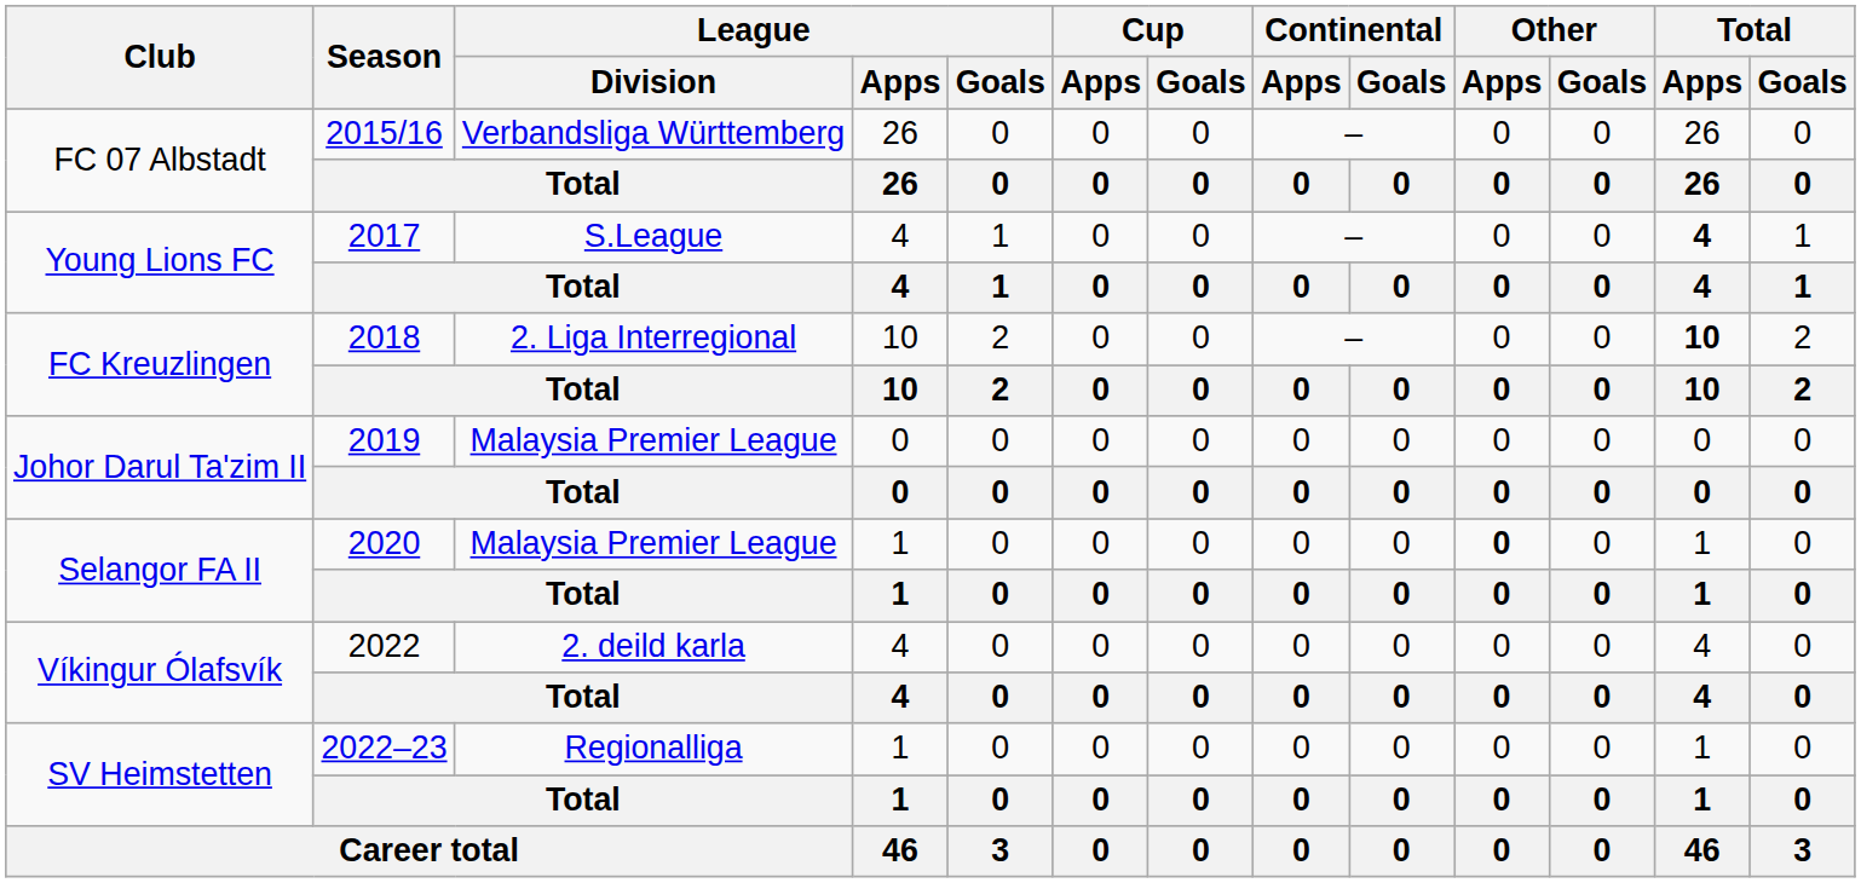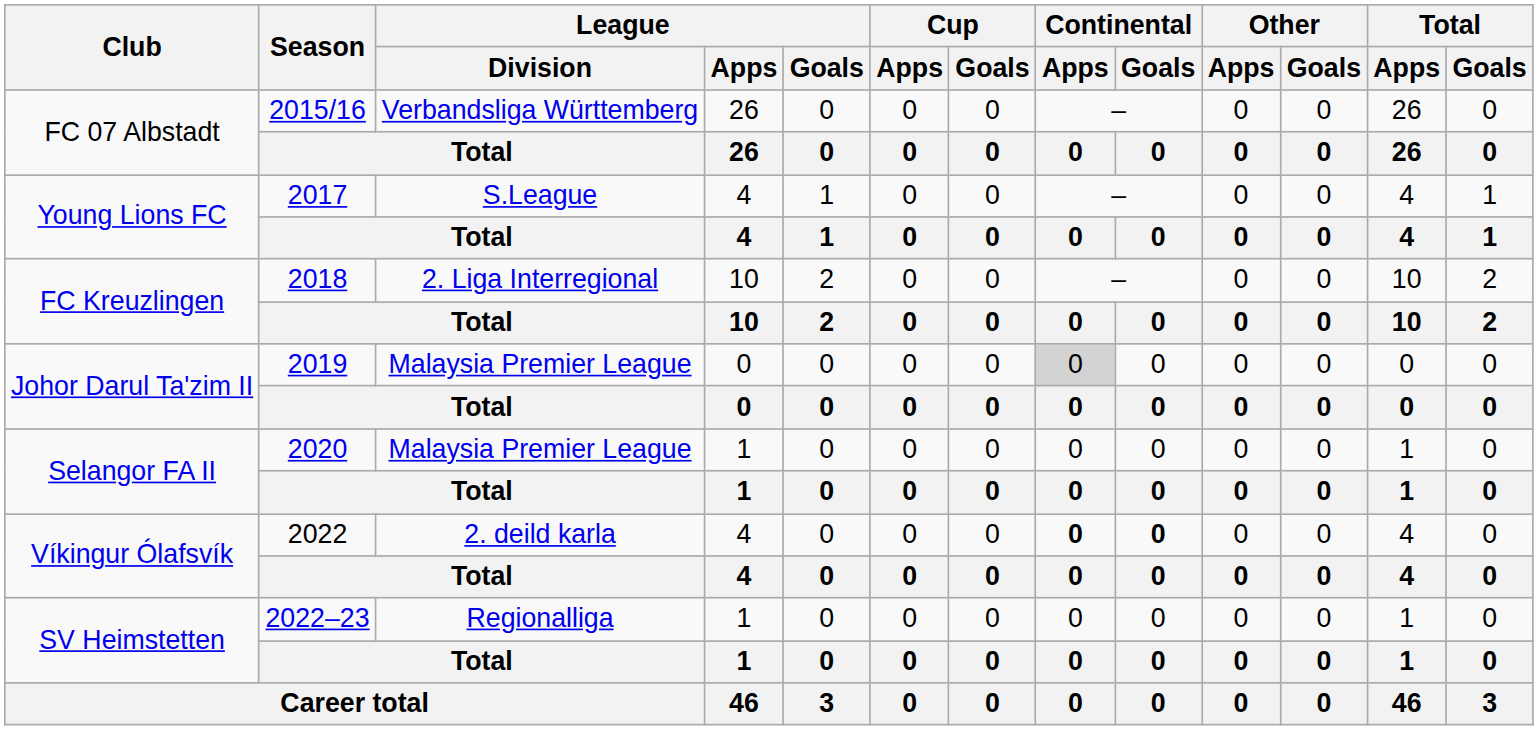Young Lions FC / 2017 | Total / Apps: bold -> normal
FC Kreuzlingen / 2018 | Total / Apps: bold -> normal
Johor Darul Ta'zim II / 2019 | Continental / Apps: no background -> lightgrey background
Selangor FA II / 2020 | Other / Apps: bold -> normal
Víkingur Ólafsvík / 2022 | Continental / Apps: normal -> bold
Víkingur Ólafsvík / 2022 | Continental / Goals: normal -> bold
